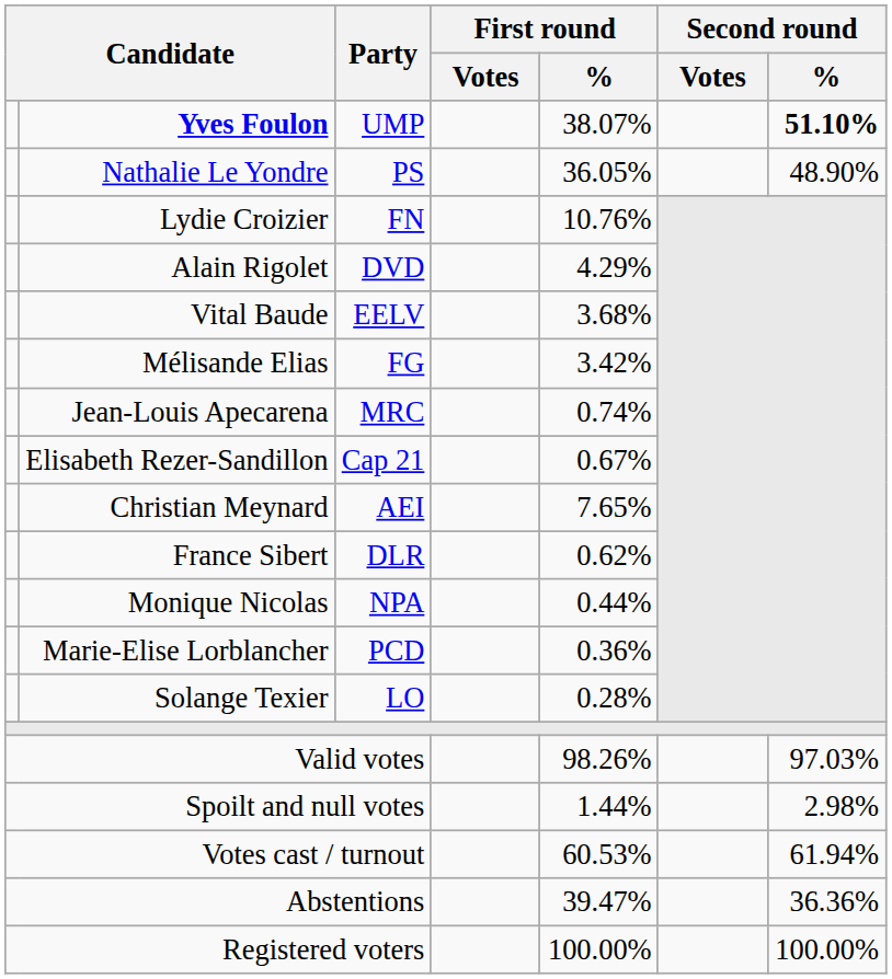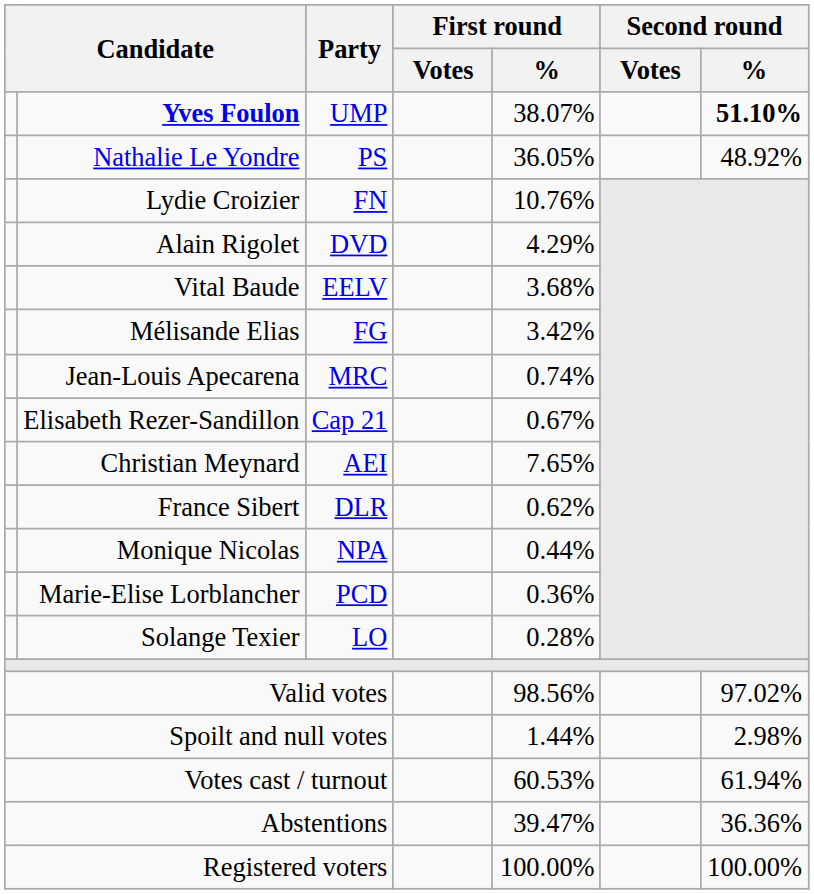Nathalie Le Yondre | Second round / %: 48.90% -> 48.92%
Valid votes | First round / %: 98.26% -> 98.56%
Valid votes | Second round / %: 97.03% -> 97.02%
